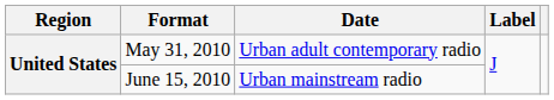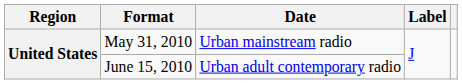May 31, 2010 | Date: Urban adult contemporary radio -> Urban mainstream radio
June 15, 2010 | Date: Urban mainstream radio -> Urban adult contemporary radio
